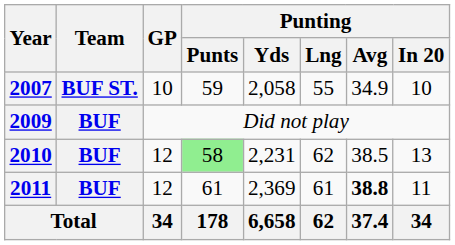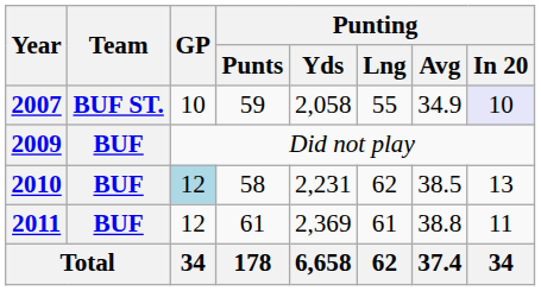2007 | Punting / In 20: no background -> lavender background
2010 | GP: no background -> lightblue background
2010 | Punting / Punts: lightgreen background -> no background
2011 | Punting / Avg: bold -> normal
